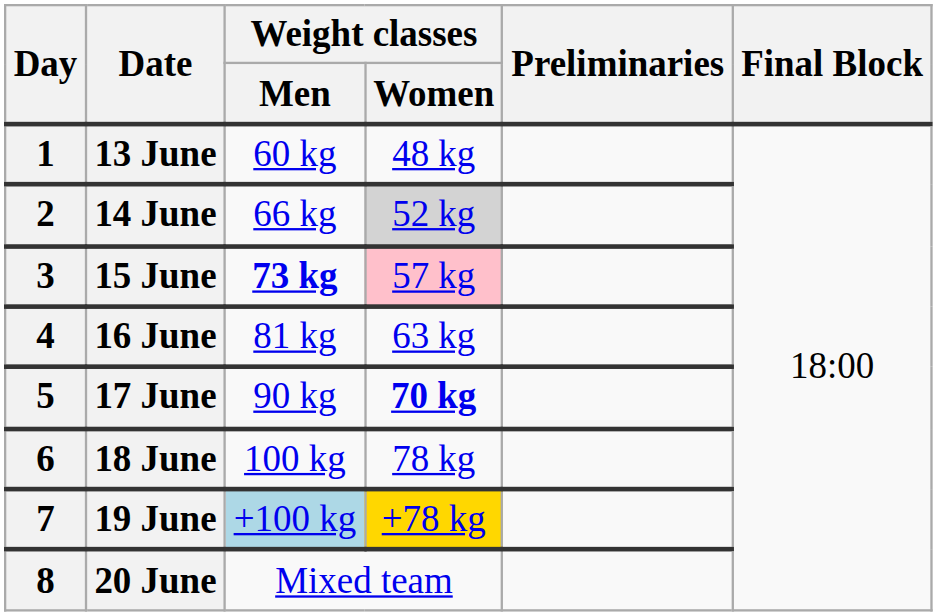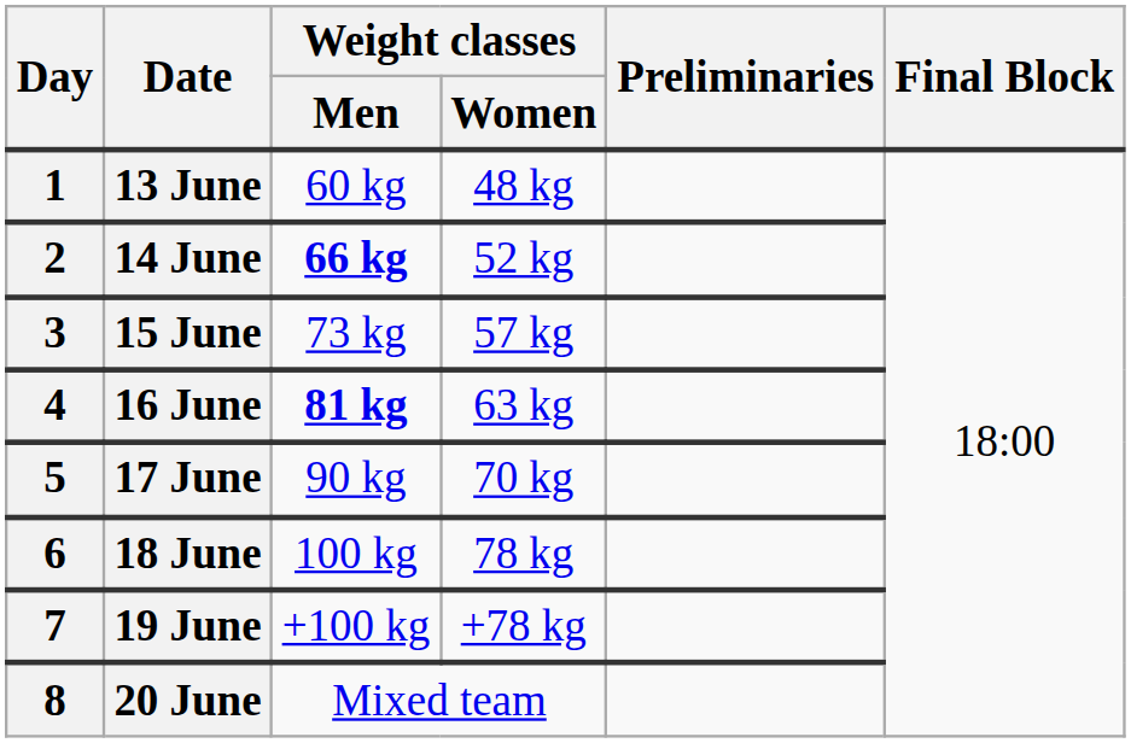14 June | Weight classes / Men: normal -> bold
14 June | Weight classes / Women: lightgrey background -> no background
15 June | Weight classes / Men: bold -> normal
15 June | Weight classes / Women: pink background -> no background
16 June | Weight classes / Men: normal -> bold
17 June | Weight classes / Women: bold -> normal
19 June | Weight classes / Men: lightblue background -> no background
19 June | Weight classes / Women: gold background -> no background
